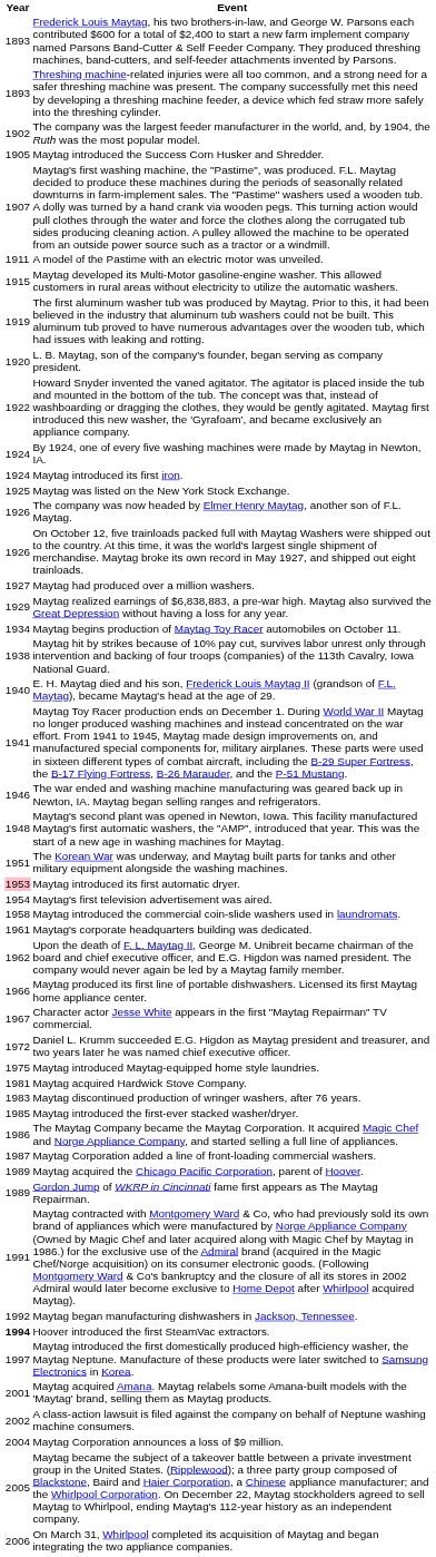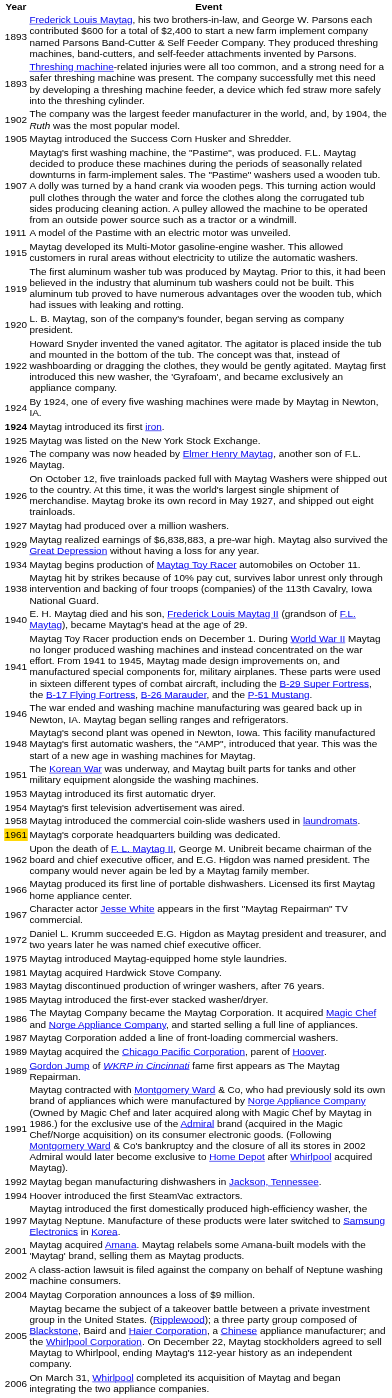Maytag introduced its first iron. | Year: normal -> bold
Maytag introduced its first automatic dryer. | Year: pink background -> no background
Maytag's corporate headquarters building was dedicated. | Year: no background -> gold background
Hoover introduced the first SteamVac extractors. | Year: bold -> normal
